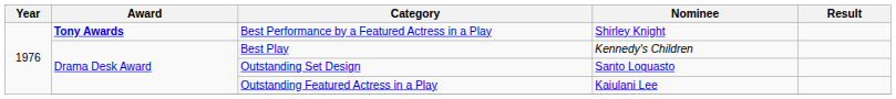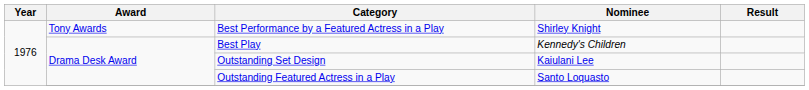Best Performance by a Featured Actress in a Play | Award: bold -> normal
Outstanding Set Design | Nominee: Santo Loquasto -> Kaiulani Lee
Outstanding Featured Actress in a Play | Nominee: Kaiulani Lee -> Santo Loquasto
